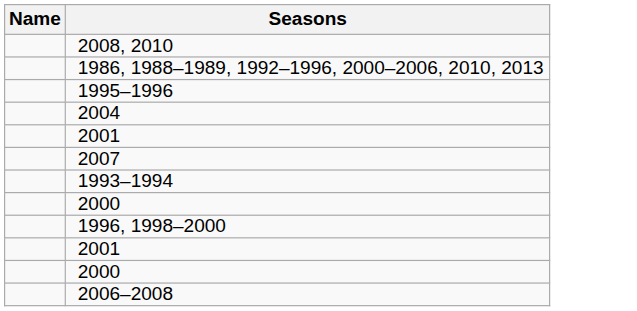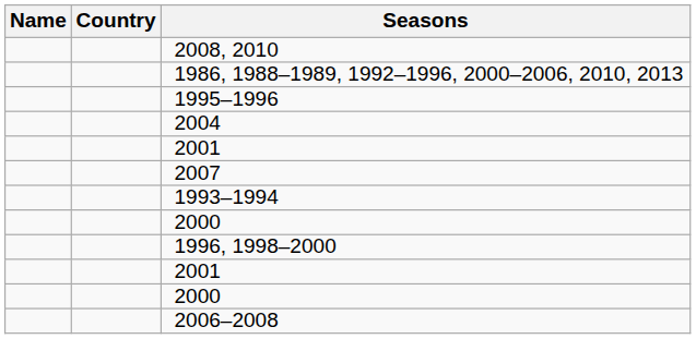+ column: Country
